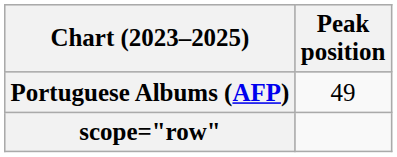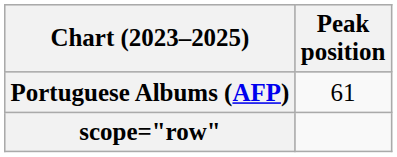Portuguese Albums (AFP) | Peak position: 49 -> 61
